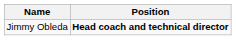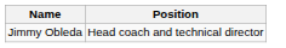Jimmy Obleda | Position: bold -> normal
